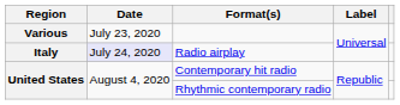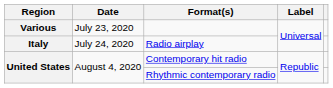Radio airplay | Date: lavender background -> no background
